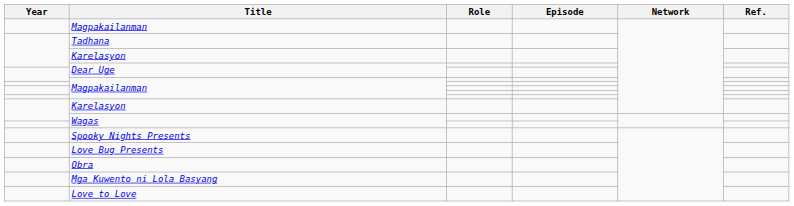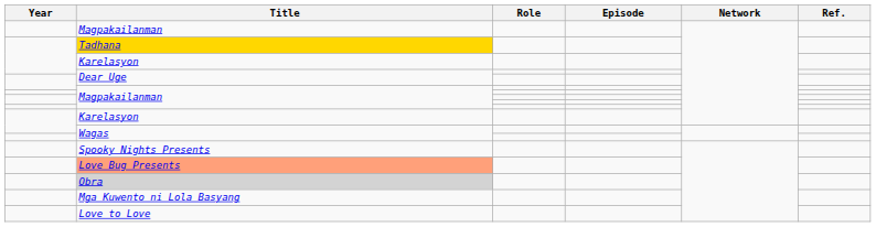Tadhana | Title: no background -> gold background
Love Bug Presents | Title: no background -> lightsalmon background
Obra | Title: no background -> lightgrey background
